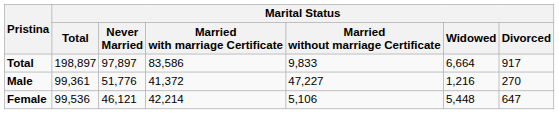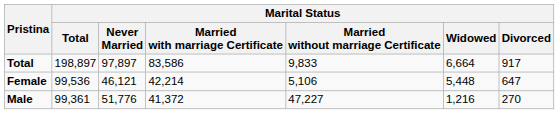rows swapped: Male <-> Female
